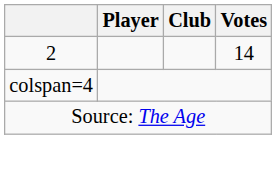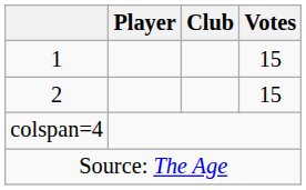+ row: 1 | 15
2 | Votes: 14 -> 15
